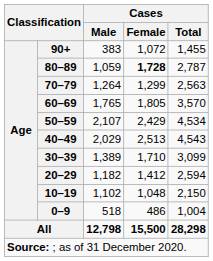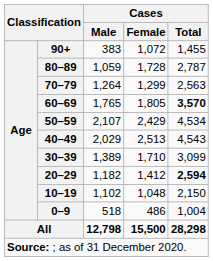80–89 | Cases / Female: bold -> normal
60–69 | Cases / Total: normal -> bold
20–29 | Cases / Total: normal -> bold
